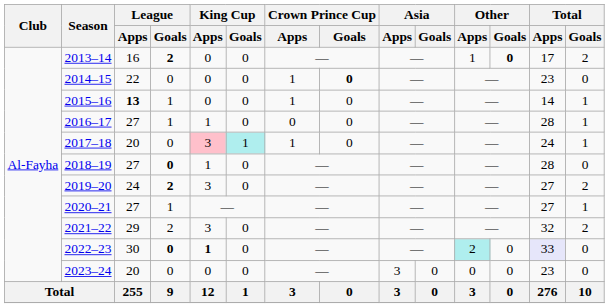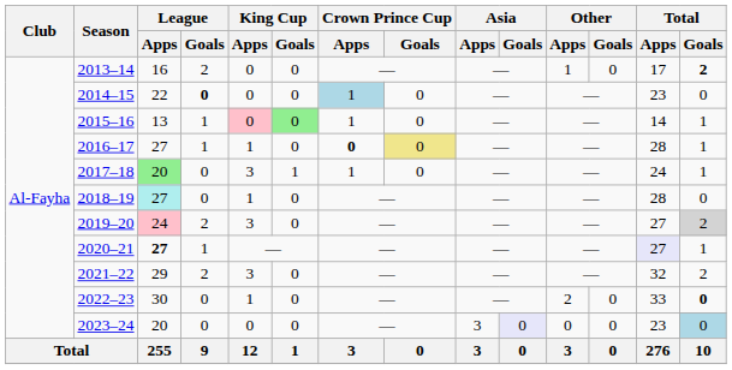2013–14 | League / Goals: bold -> normal
2013–14 | Other / Goals: bold -> normal
2013–14 | Total / Goals: normal -> bold
2014–15 | League / Goals: normal -> bold
2014–15 | Crown Prince Cup / Apps: no background -> lightblue background
2014–15 | Crown Prince Cup / Goals: bold -> normal
2015–16 | League / Apps: bold -> normal
2015–16 | King Cup / Apps: no background -> pink background
2015–16 | King Cup / Goals: no background -> lightgreen background
2016–17 | Crown Prince Cup / Apps: normal -> bold
2016–17 | Crown Prince Cup / Goals: no background -> khaki background
2017–18 | League / Apps: no background -> lightgreen background
2017–18 | King Cup / Apps: pink background -> no background
2017–18 | King Cup / Goals: paleturquoise background -> no background
2018–19 | League / Apps: no background -> paleturquoise background
2018–19 | League / Goals: bold -> normal
2019–20 | League / Apps: no background -> pink background
2019–20 | League / Goals: bold -> normal
2019–20 | Total / Goals: no background -> lightgrey background
2020–21 | League / Apps: normal -> bold
2020–21 | Total / Apps: no background -> lavender background
2022–23 | League / Goals: bold -> normal
2022–23 | King Cup / Apps: bold -> normal
2022–23 | Other / Apps: paleturquoise background -> no background
2022–23 | Total / Apps: lavender background -> no background
2022–23 | Total / Goals: normal -> bold
2023–24 | Asia / Goals: no background -> lavender background
2023–24 | Total / Goals: no background -> lightblue background
